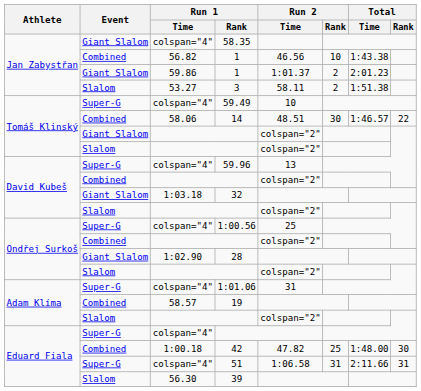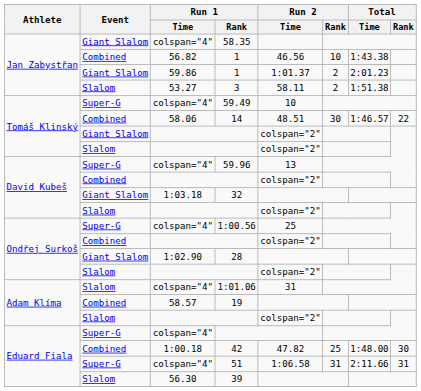1:01.06 | Event: Super-G -> Slalom
